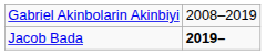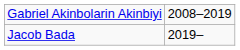Jacob Bada | column 2: bold -> normal
